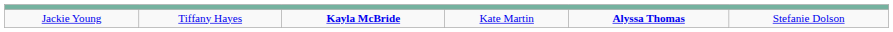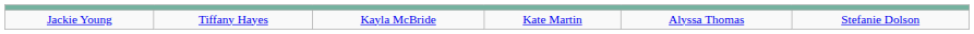Jackie Young | column 3: bold -> normal
Jackie Young | column 5: bold -> normal
